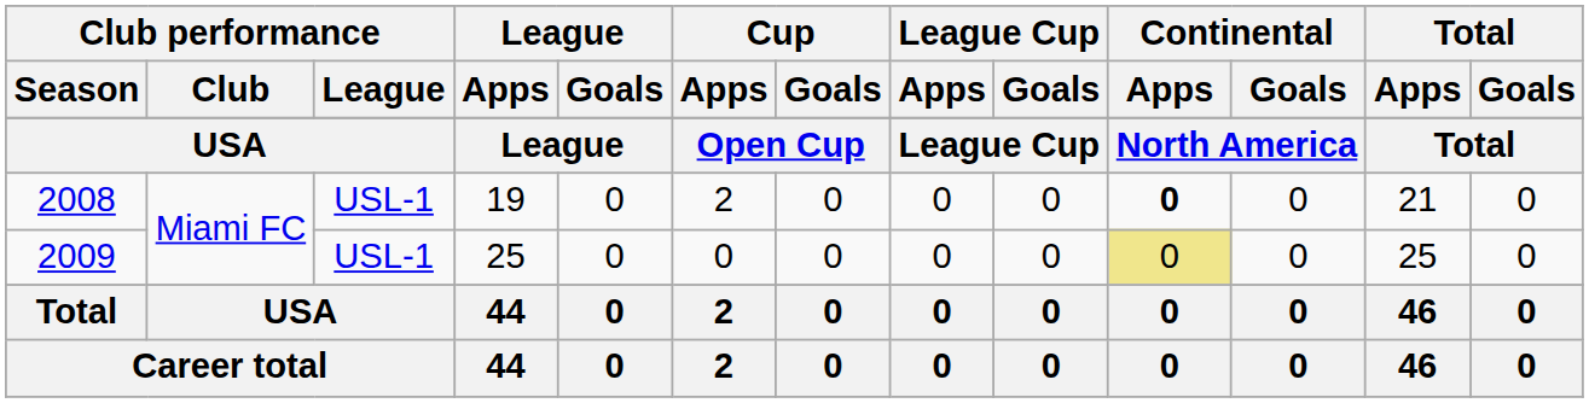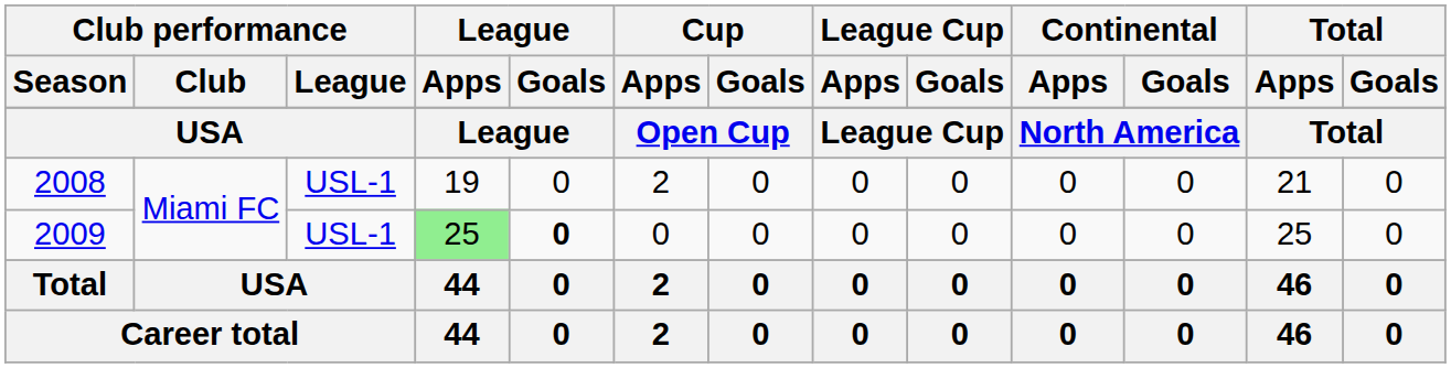2008 | Continental / Apps: bold -> normal
2009 | League / Apps: no background -> lightgreen background
2009 | League / Goals: normal -> bold
2009 | Continental / Apps: khaki background -> no background
